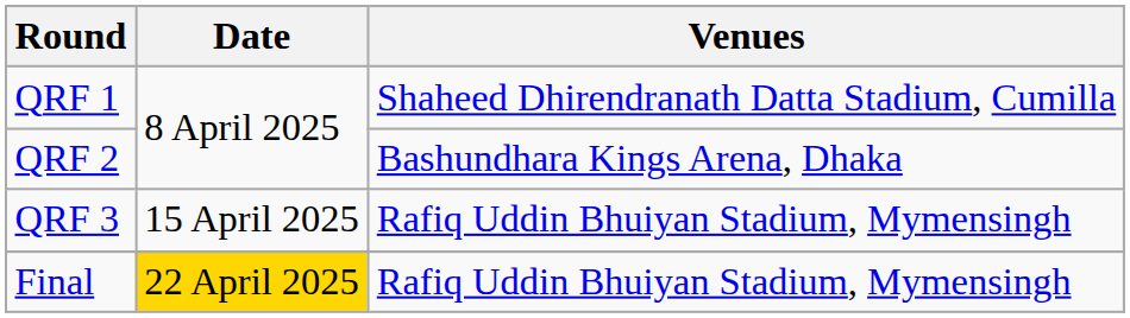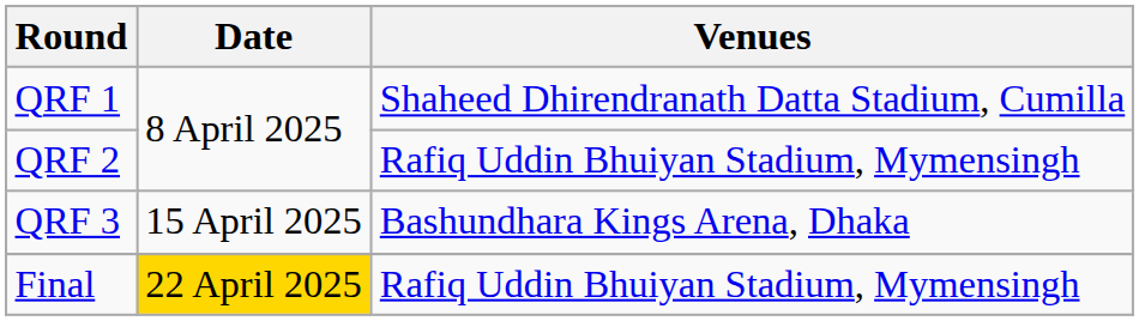QRF 2 | Venues: Bashundhara Kings Arena, Dhaka -> Rafiq Uddin Bhuiyan Stadium, Mymensingh
QRF 3 | Venues: Rafiq Uddin Bhuiyan Stadium, Mymensingh -> Bashundhara Kings Arena, Dhaka
